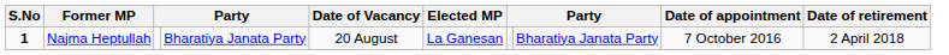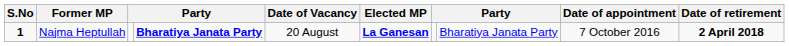Najma Heptullah | column 4: normal -> bold
Najma Heptullah | Elected MP: normal -> bold
Najma Heptullah | Date of retirement: normal -> bold
